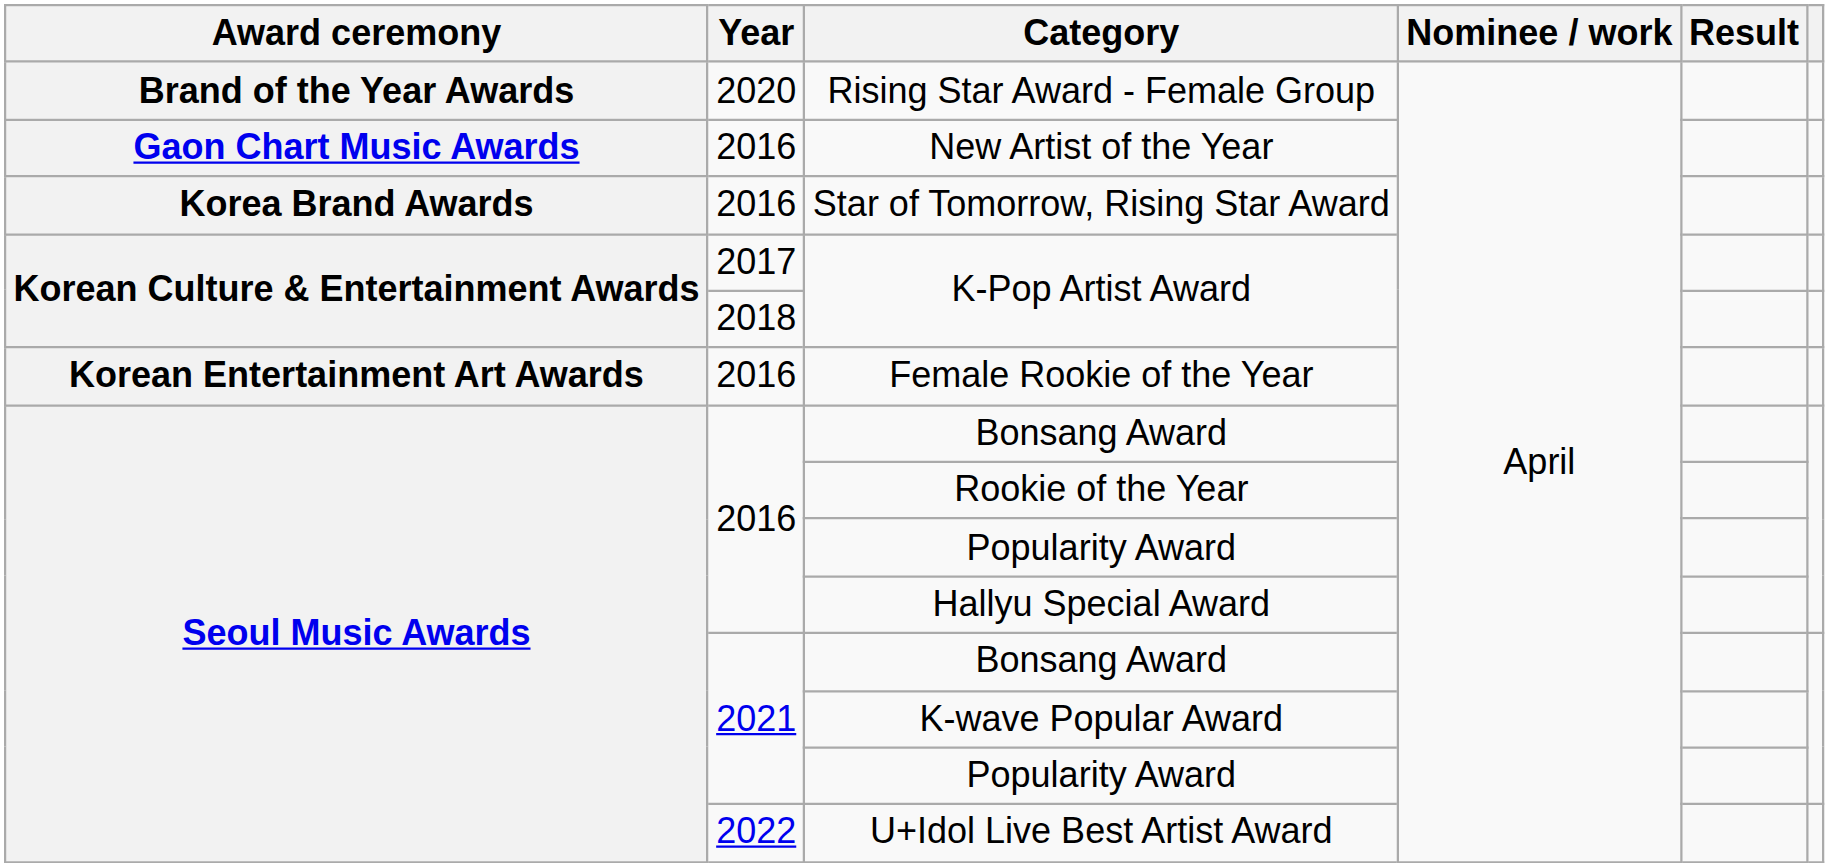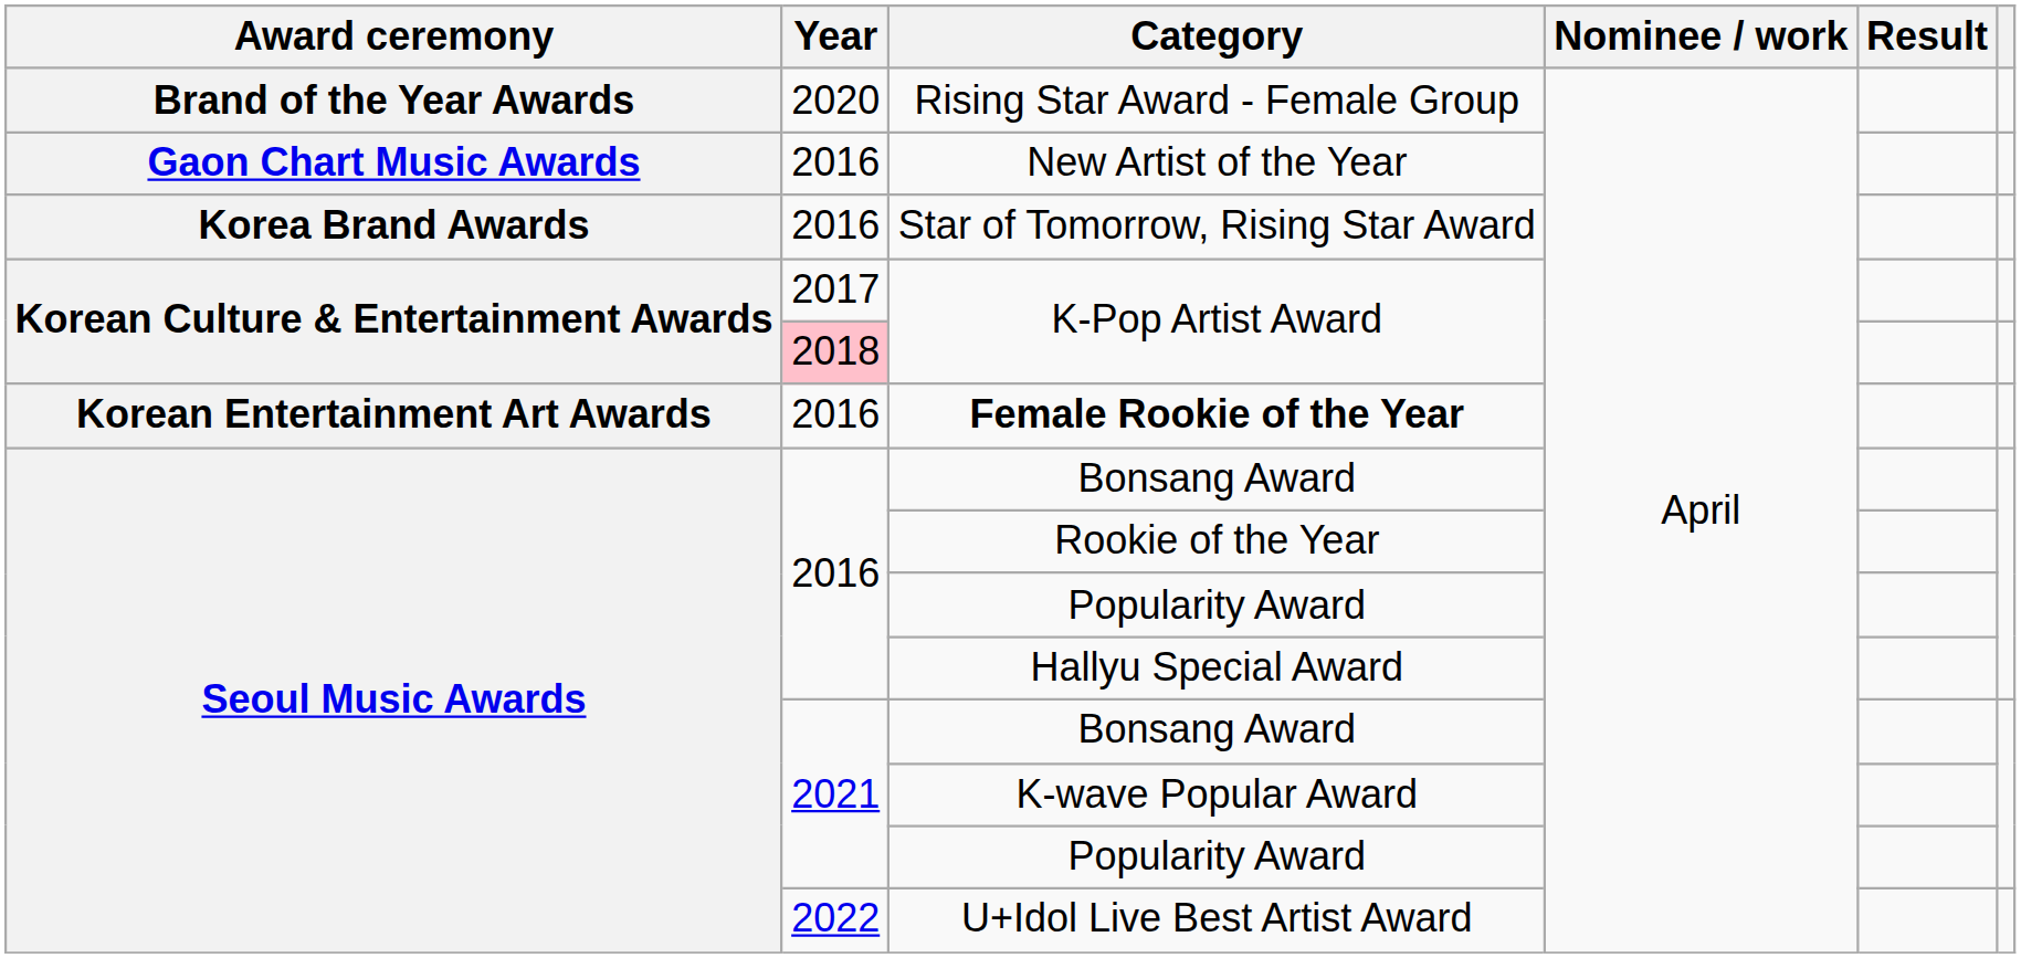2018 / K-Pop Artist Award | Year: no background -> pink background
Female Rookie of the Year | Category: normal -> bold
